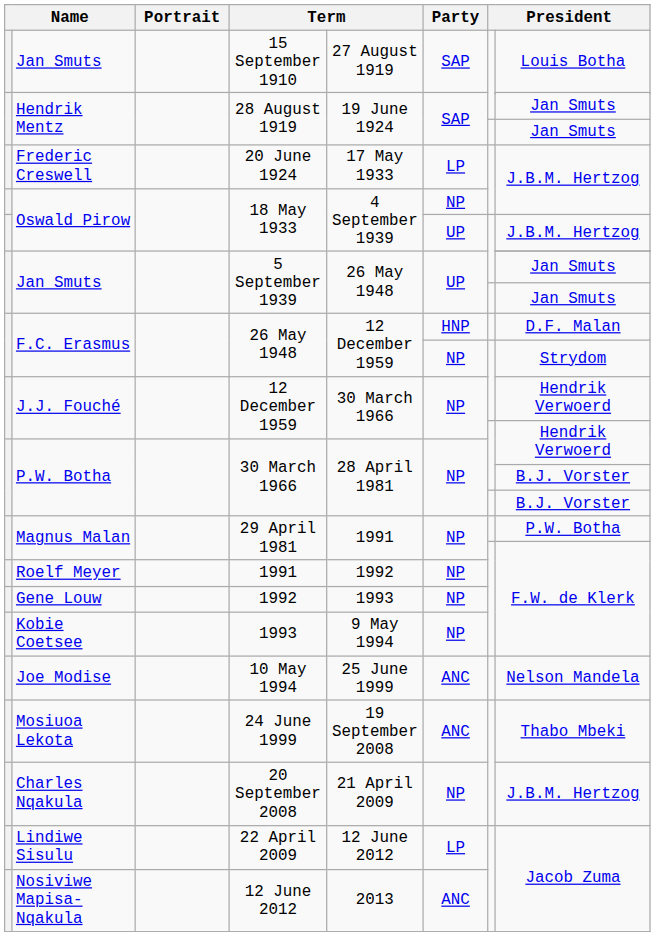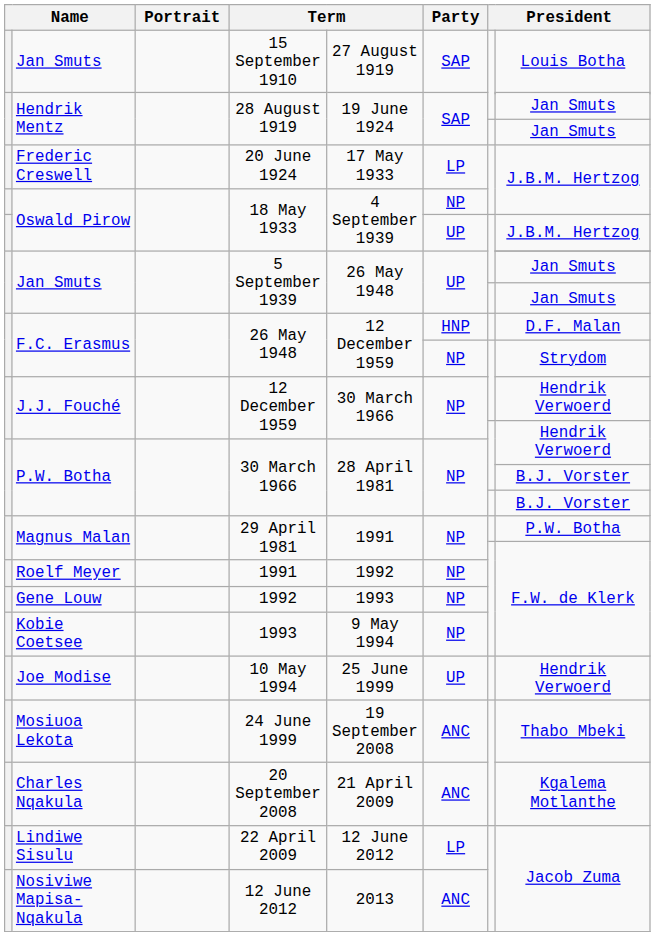10 May 1994 | Party: ANC -> UP
10 May 1994 | column 8: Nelson Mandela -> Hendrik Verwoerd
20 September 2008 | Party: NP -> ANC
20 September 2008 | column 8: J.B.M. Hertzog -> Kgalema Motlanthe
